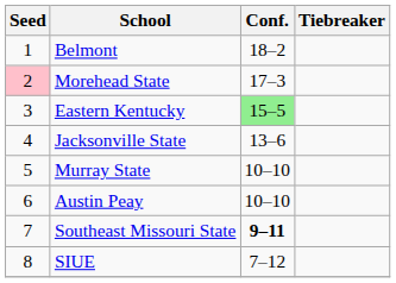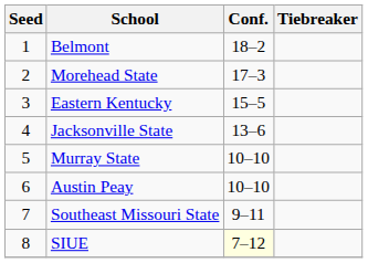Morehead State | Seed: pink background -> no background
Eastern Kentucky | Conf.: lightgreen background -> no background
Southeast Missouri State | Conf.: bold -> normal
SIUE | Conf.: no background -> lightyellow background
